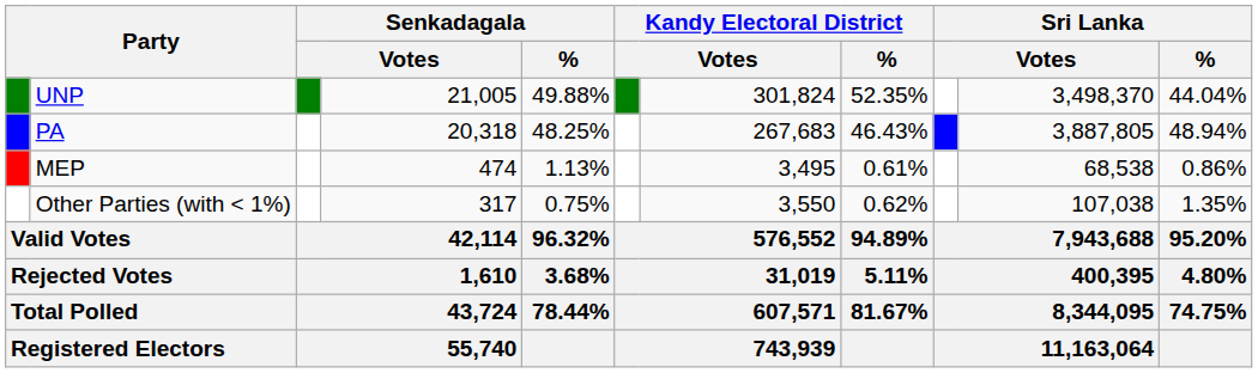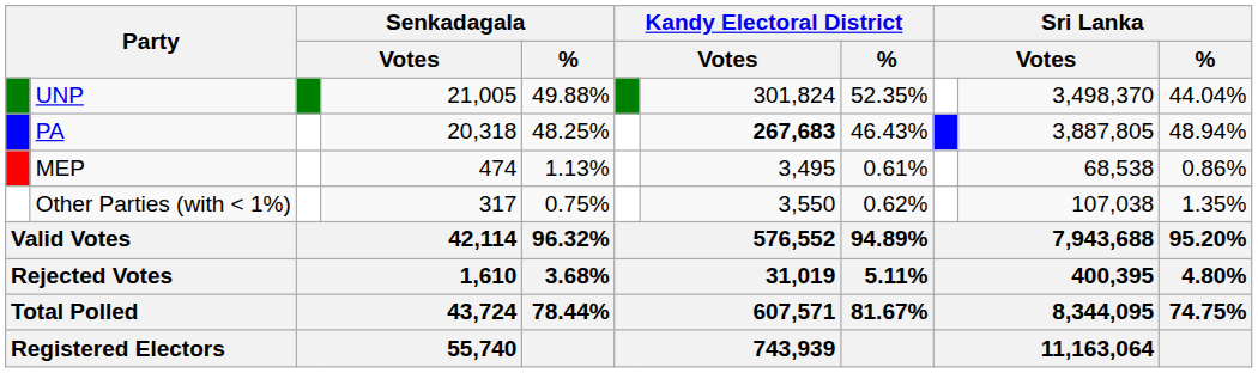PA | column 7: normal -> bold
